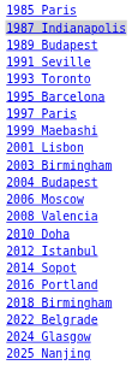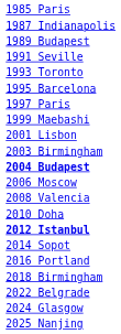1987 Indianapolis | column 1: lightgrey background -> no background
2004 Budapest | column 1: normal -> bold
2012 Istanbul | column 1: normal -> bold
